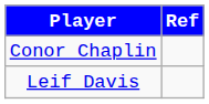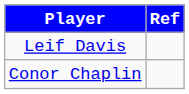rows swapped: Leif Davis <-> Conor Chaplin
